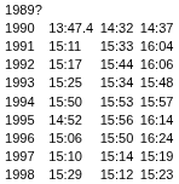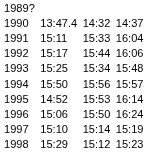1994 | column 3: 15:53 -> 15:56
1995 | column 3: 15:56 -> 15:53
